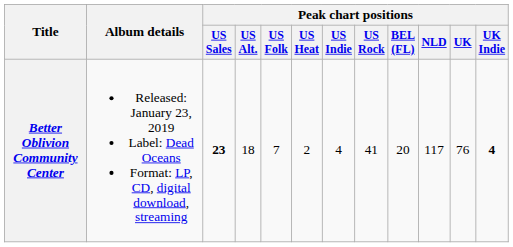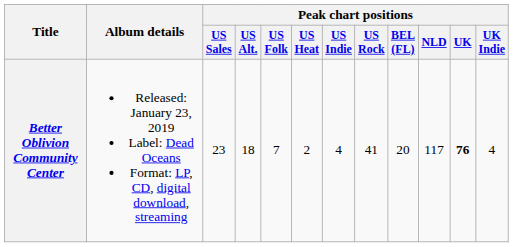Better Oblivion Community Center | Peak chart positions / US Sales: bold -> normal
Better Oblivion Community Center | Peak chart positions / UK: normal -> bold
Better Oblivion Community Center | Peak chart positions / UK Indie: bold -> normal
